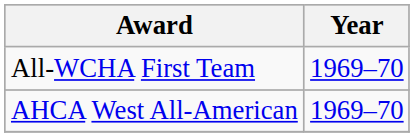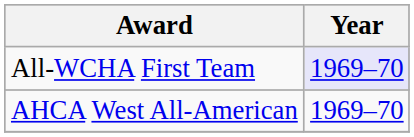row 2 | Year: no background -> lavender background
